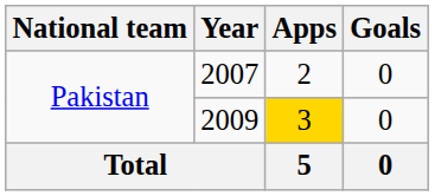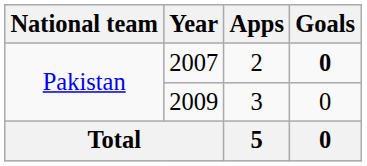2007 | Goals: normal -> bold
2009 | Apps: gold background -> no background
